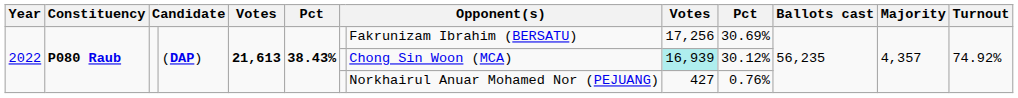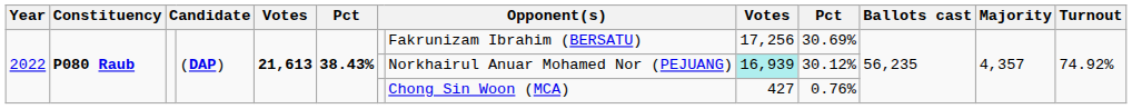row 3 | column 8: Chong Sin Woon (MCA) -> Norkhairul Anuar Mohamed Nor (PEJUANG)
row 4 | column 8: Norkhairul Anuar Mohamed Nor (PEJUANG) -> Chong Sin Woon (MCA)
